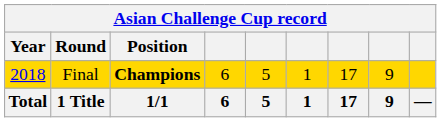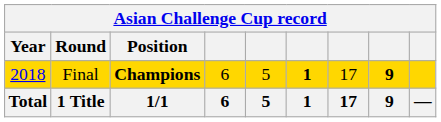Final | column 6: normal -> bold
Final | column 8: normal -> bold
